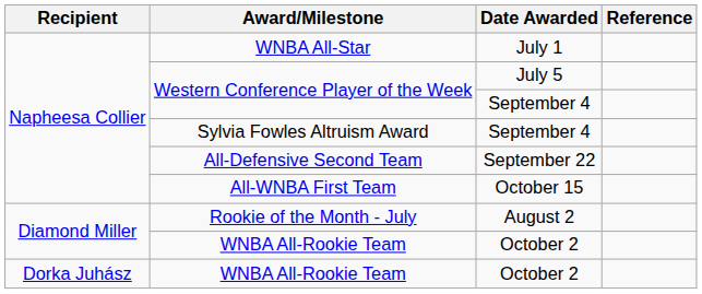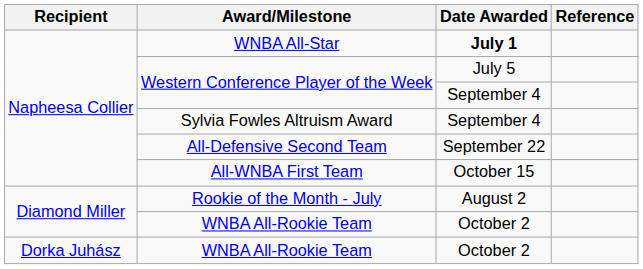WNBA All-Star | Date Awarded: normal -> bold
